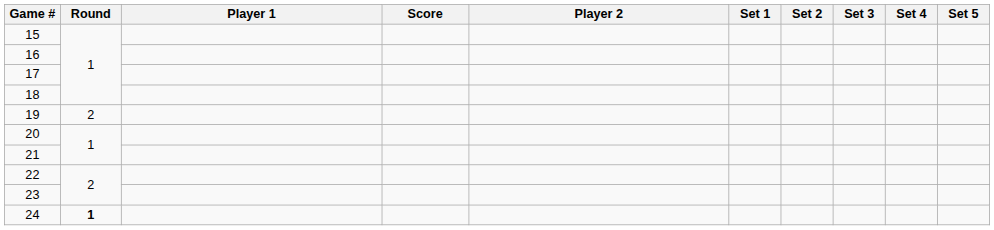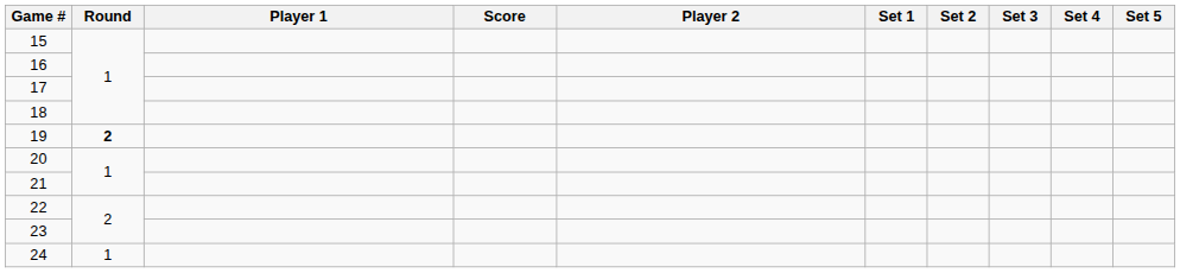19 | Round: normal -> bold
24 | Round: bold -> normal
